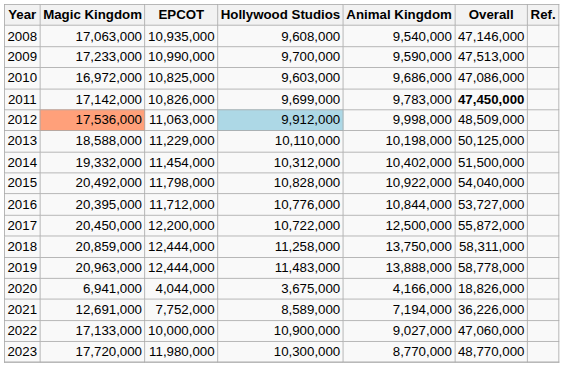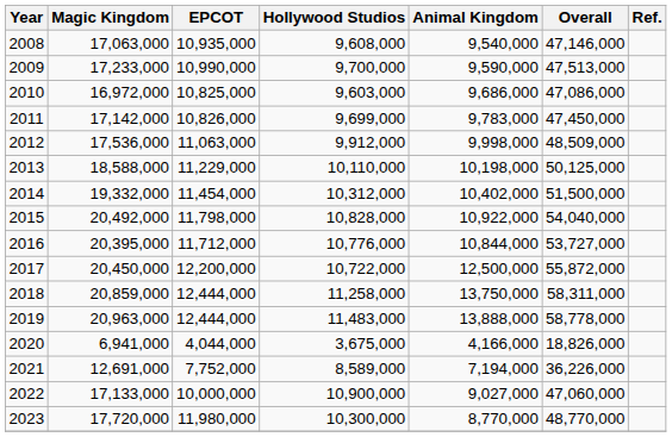2011 | Overall: bold -> normal
2012 | Magic Kingdom: lightsalmon background -> no background
2012 | Hollywood Studios: lightblue background -> no background
